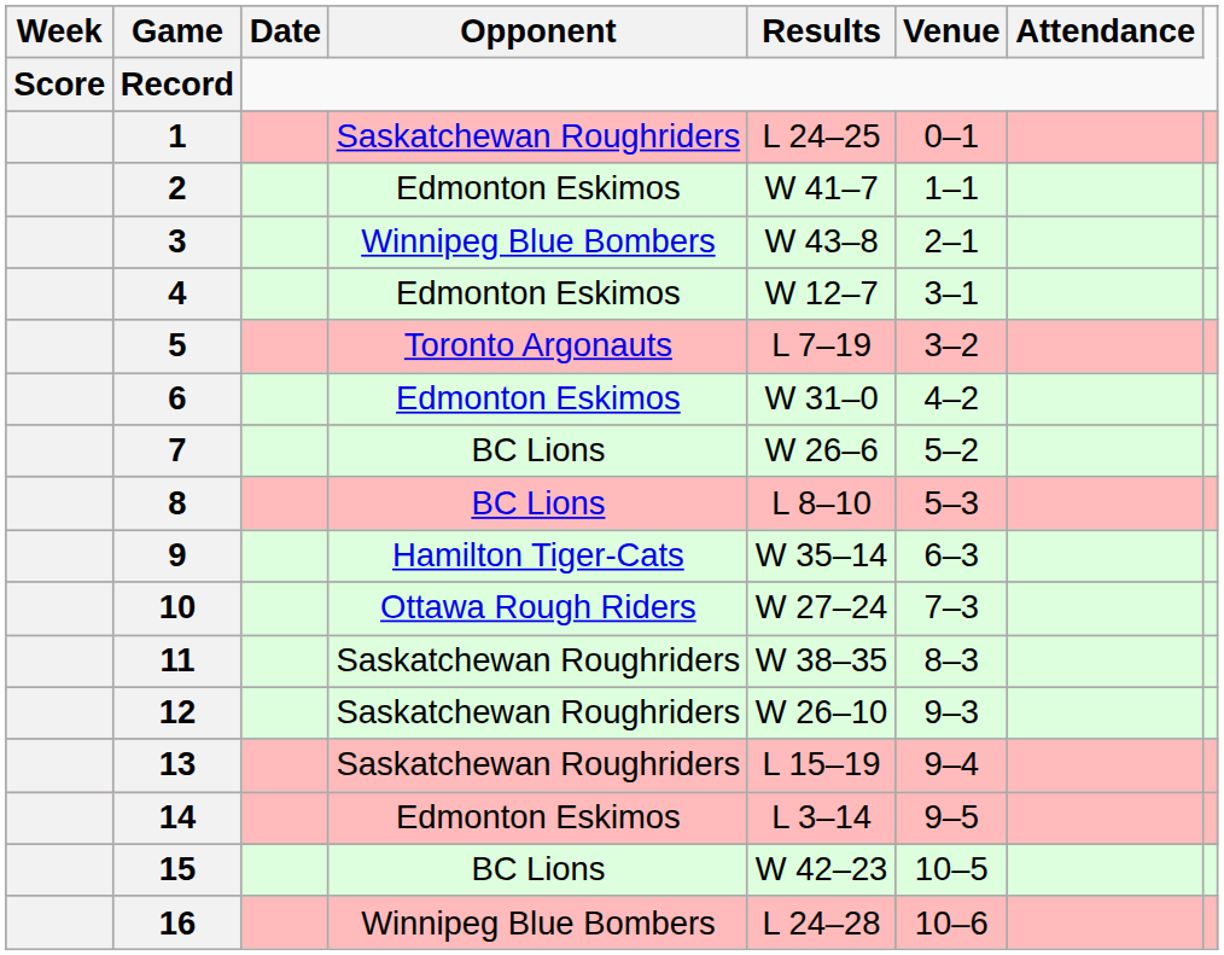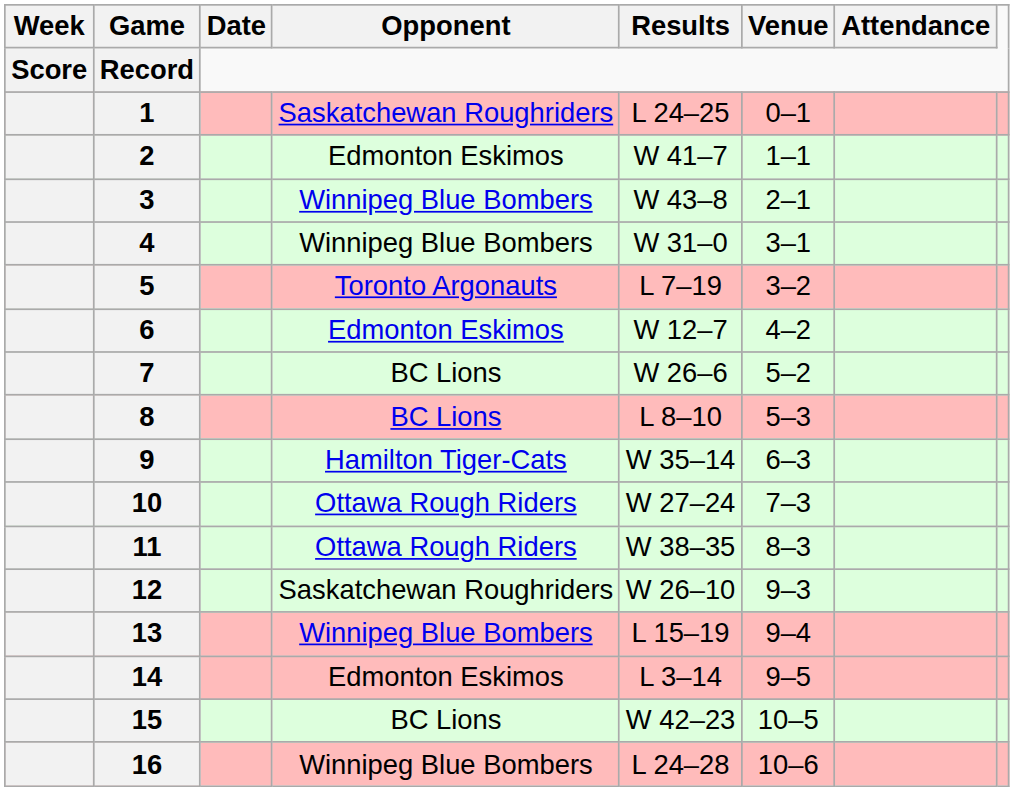4 | Opponent: Edmonton Eskimos -> Winnipeg Blue Bombers
4 | Results: W 12–7 -> W 31–0
6 | Results: W 31–0 -> W 12–7
11 | Opponent: Saskatchewan Roughriders -> Ottawa Rough Riders
13 | Opponent: Saskatchewan Roughriders -> Winnipeg Blue Bombers
